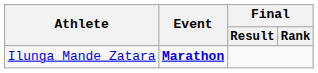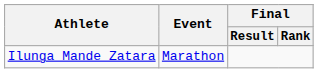Ilunga Mande Zatara | Event: bold -> normal
